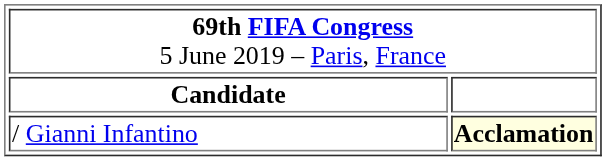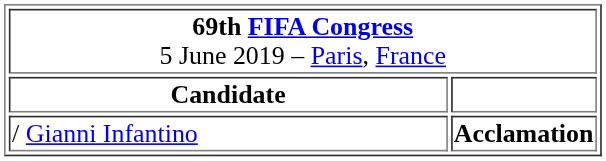/ Gianni Infantino | column 2: lightyellow background -> no background
